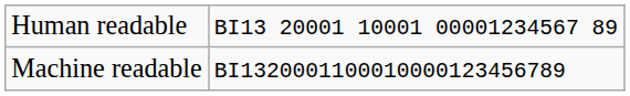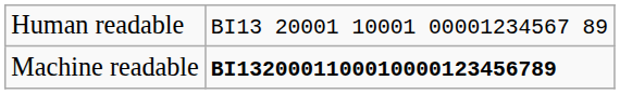Machine readable | column 2: normal -> bold
